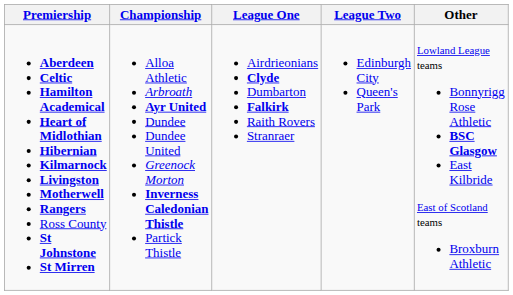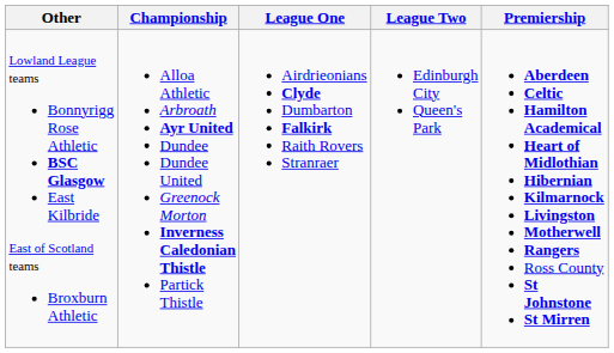columns swapped: Premiership <-> Other
